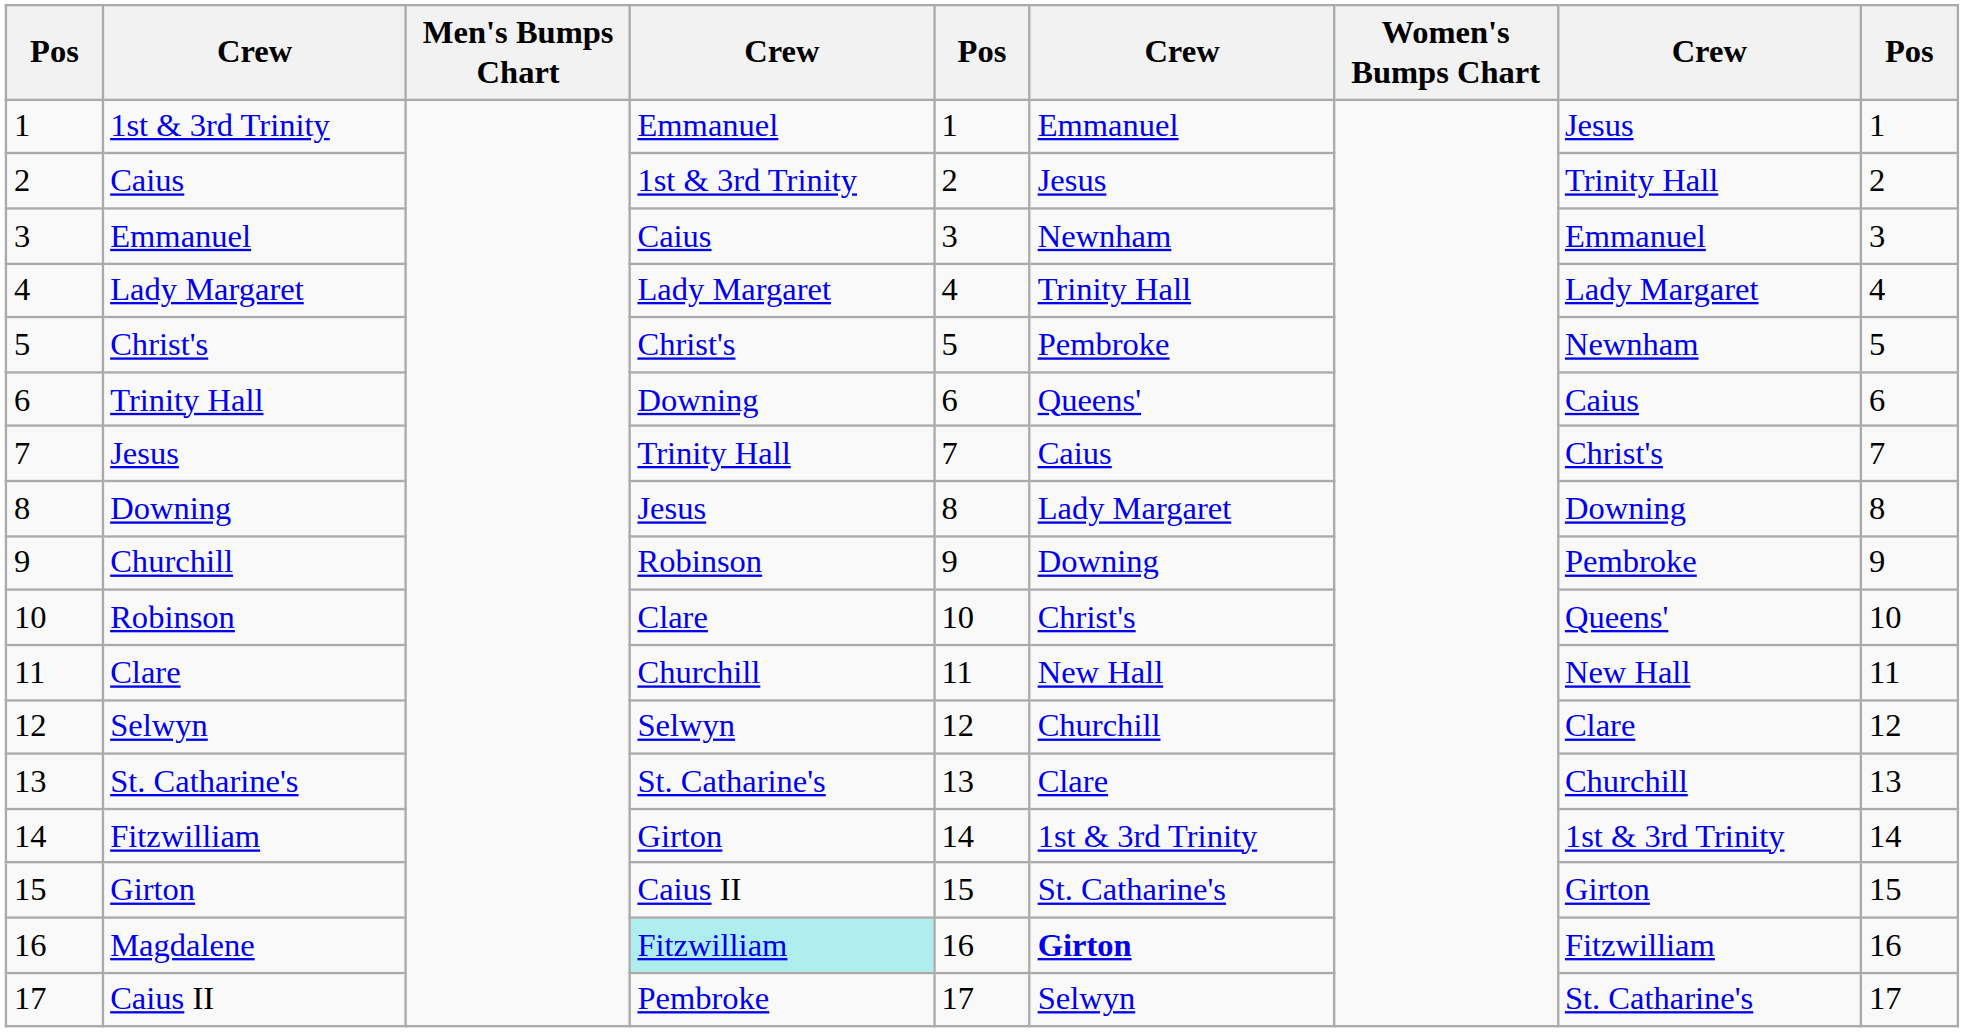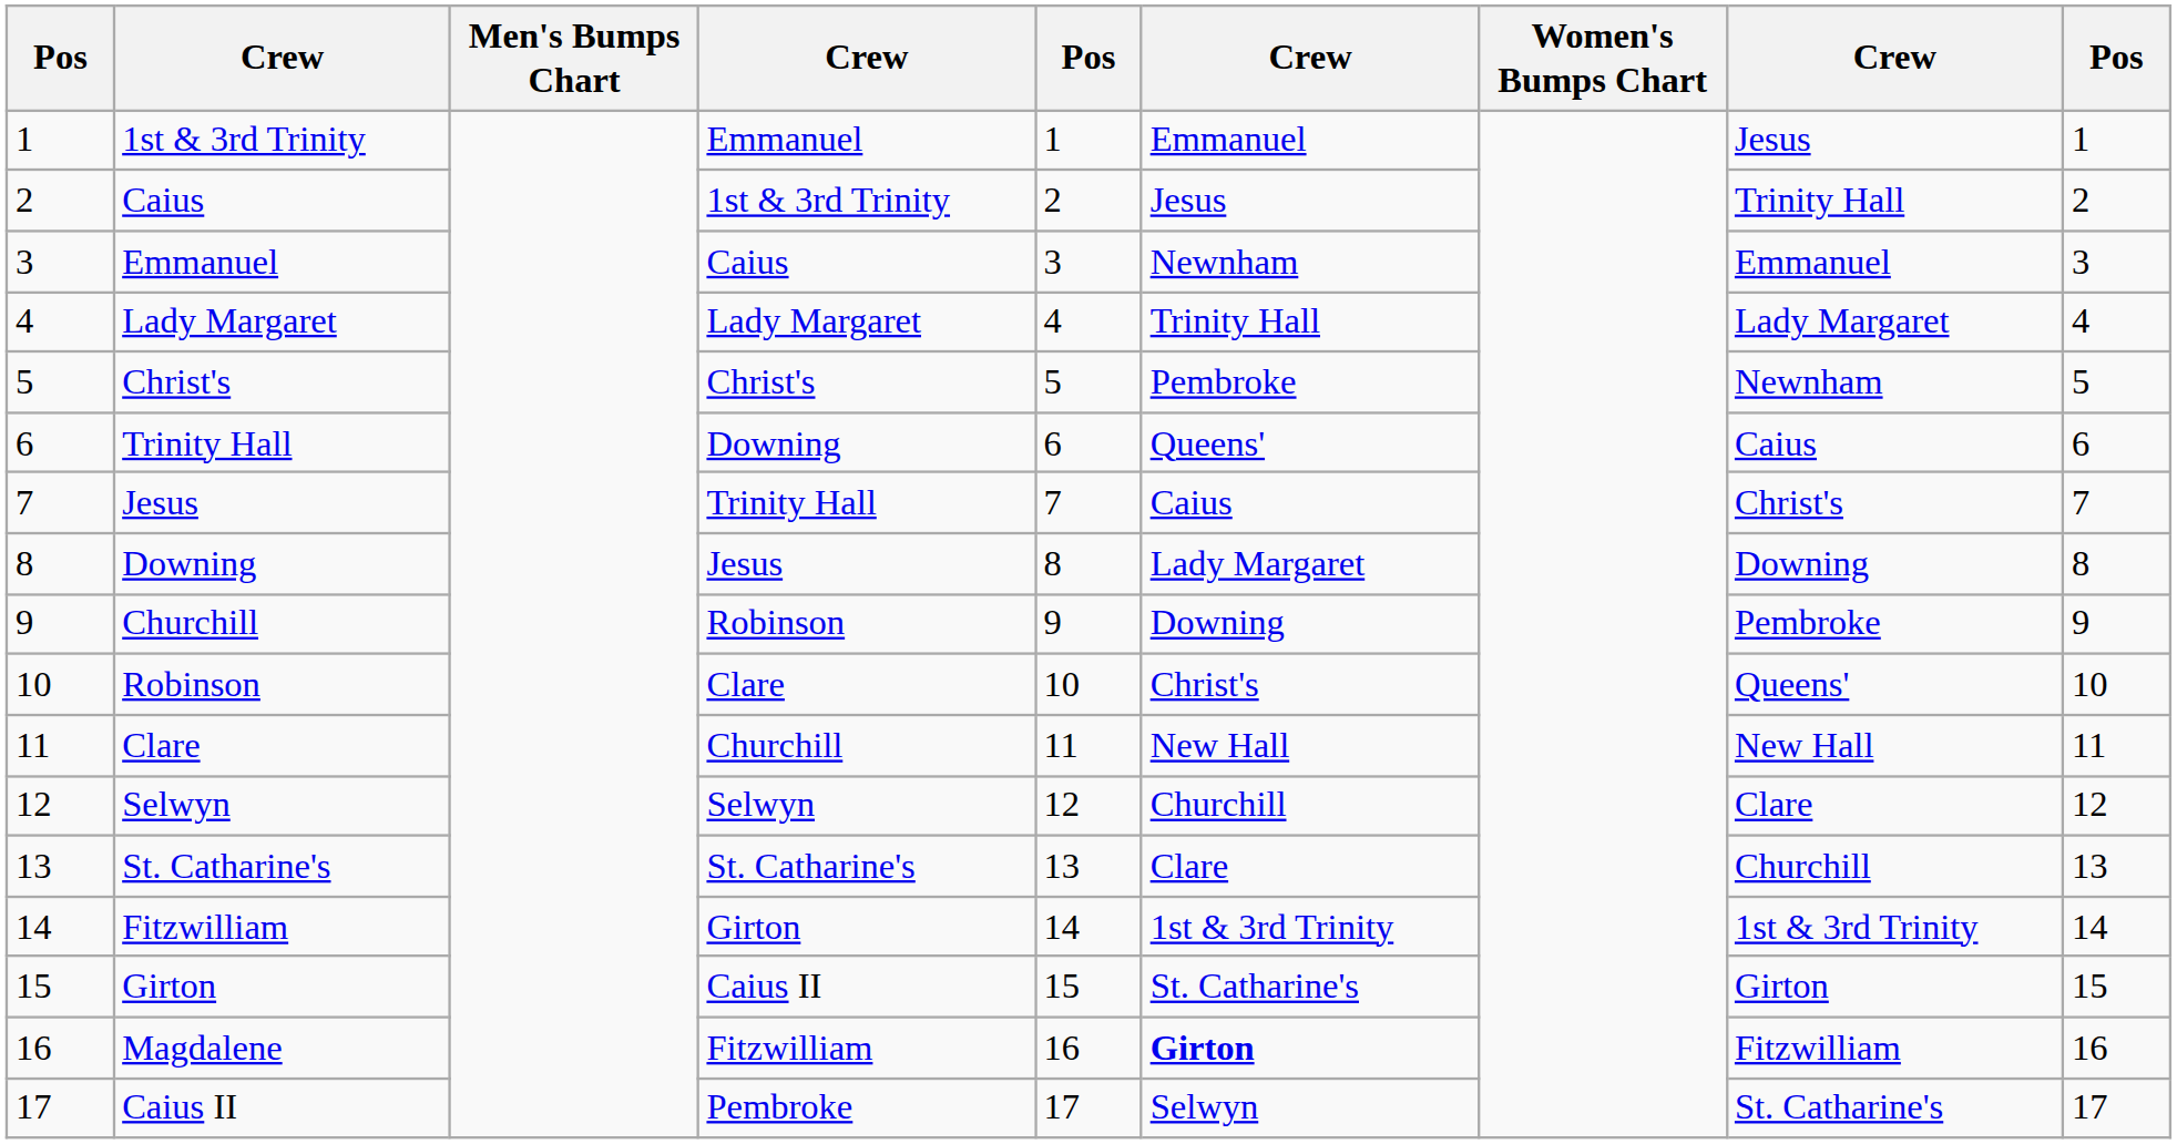Magdalene | column 4: paleturquoise background -> no background
